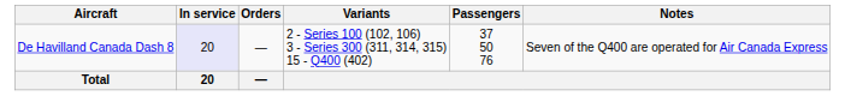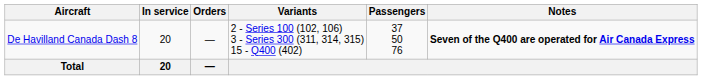De Havilland Canada Dash 8 | In service: lavender background -> no background
De Havilland Canada Dash 8 | Notes: normal -> bold
